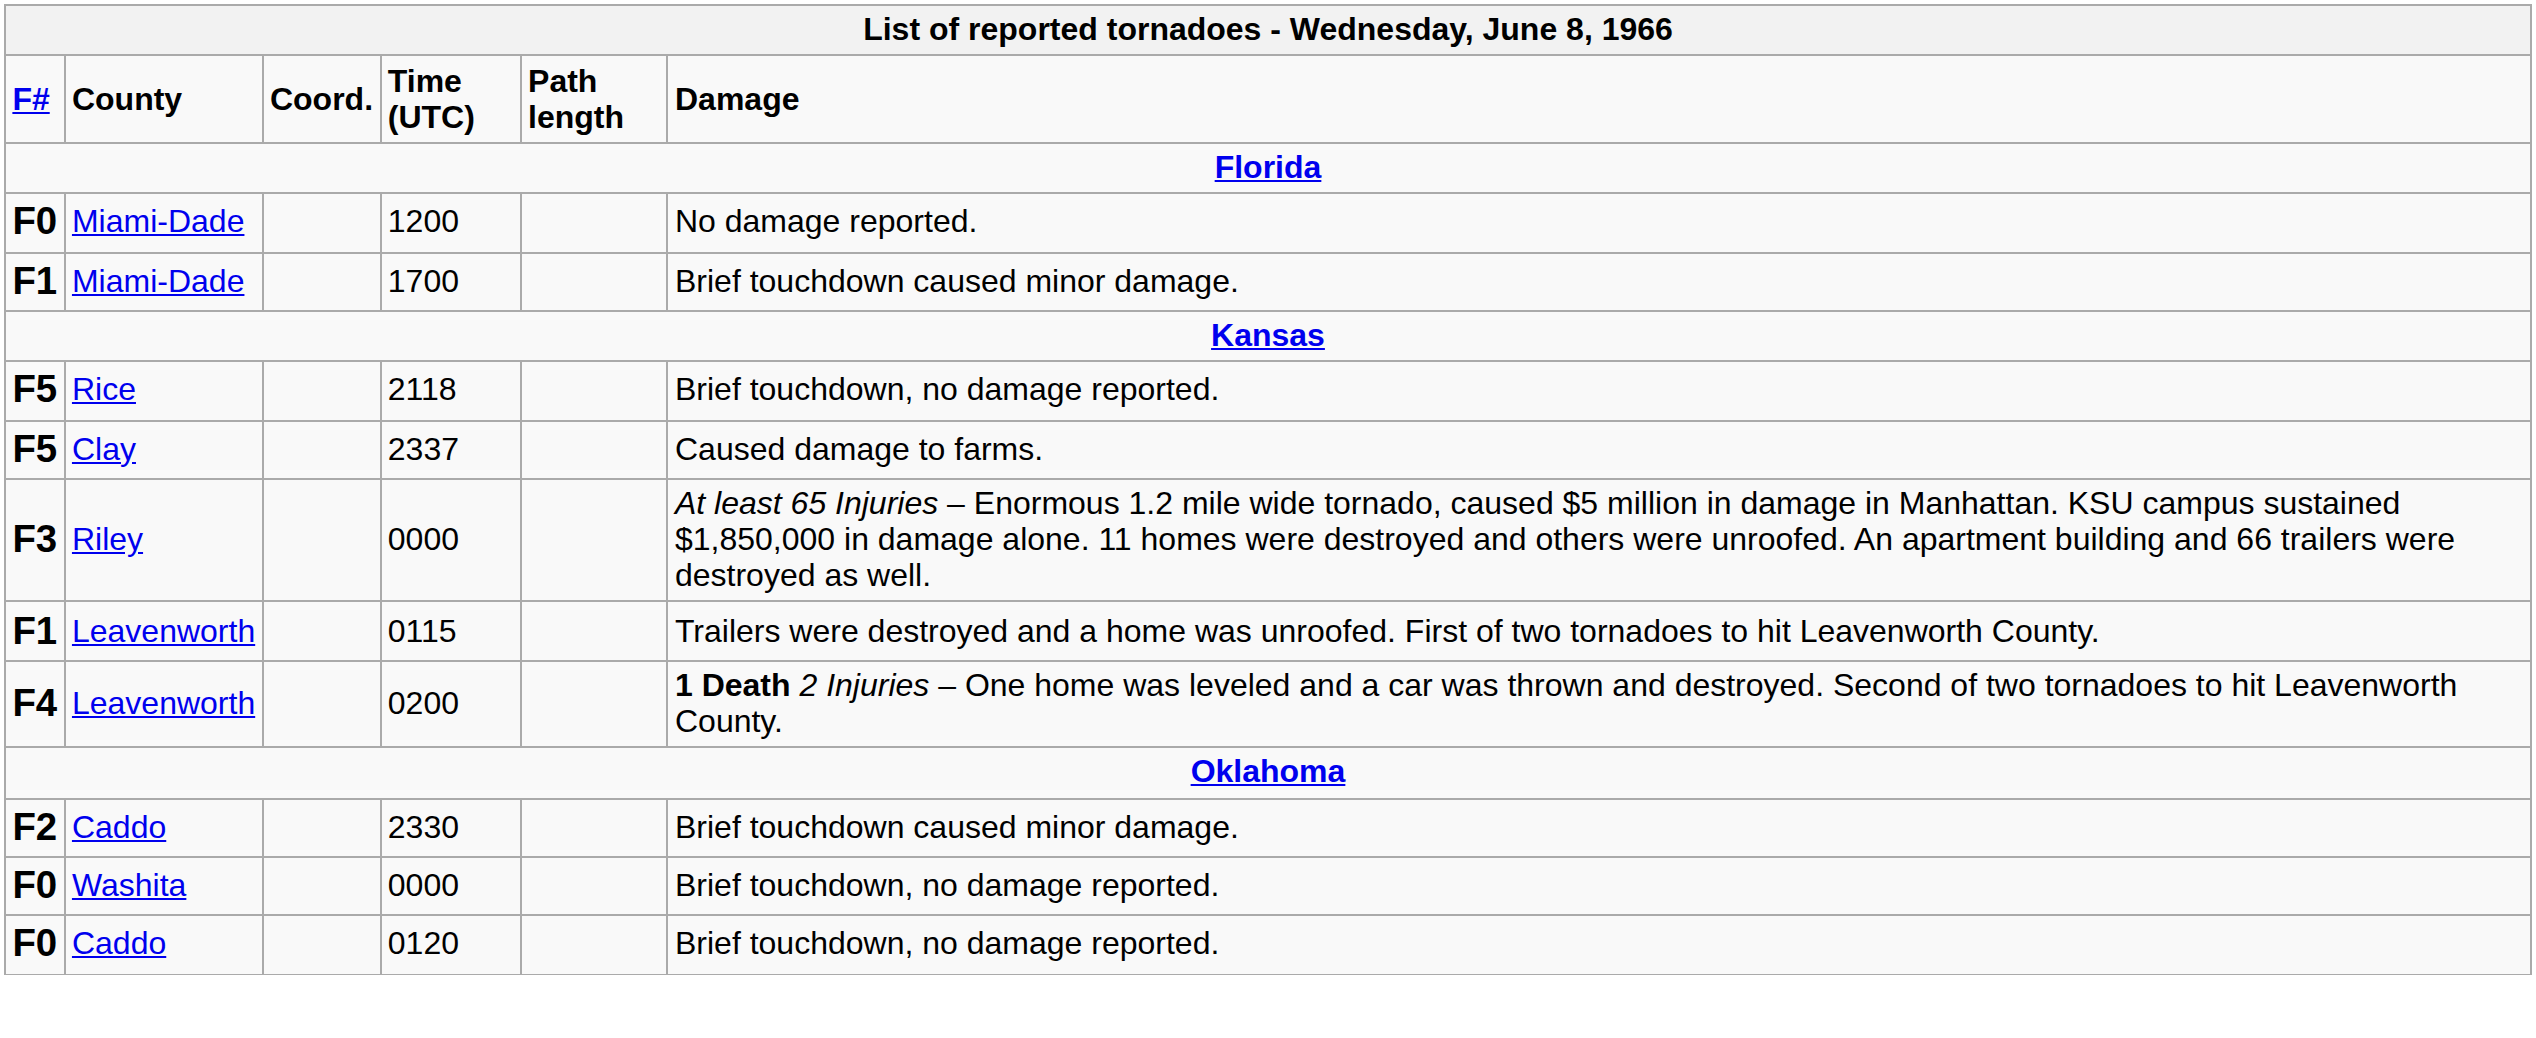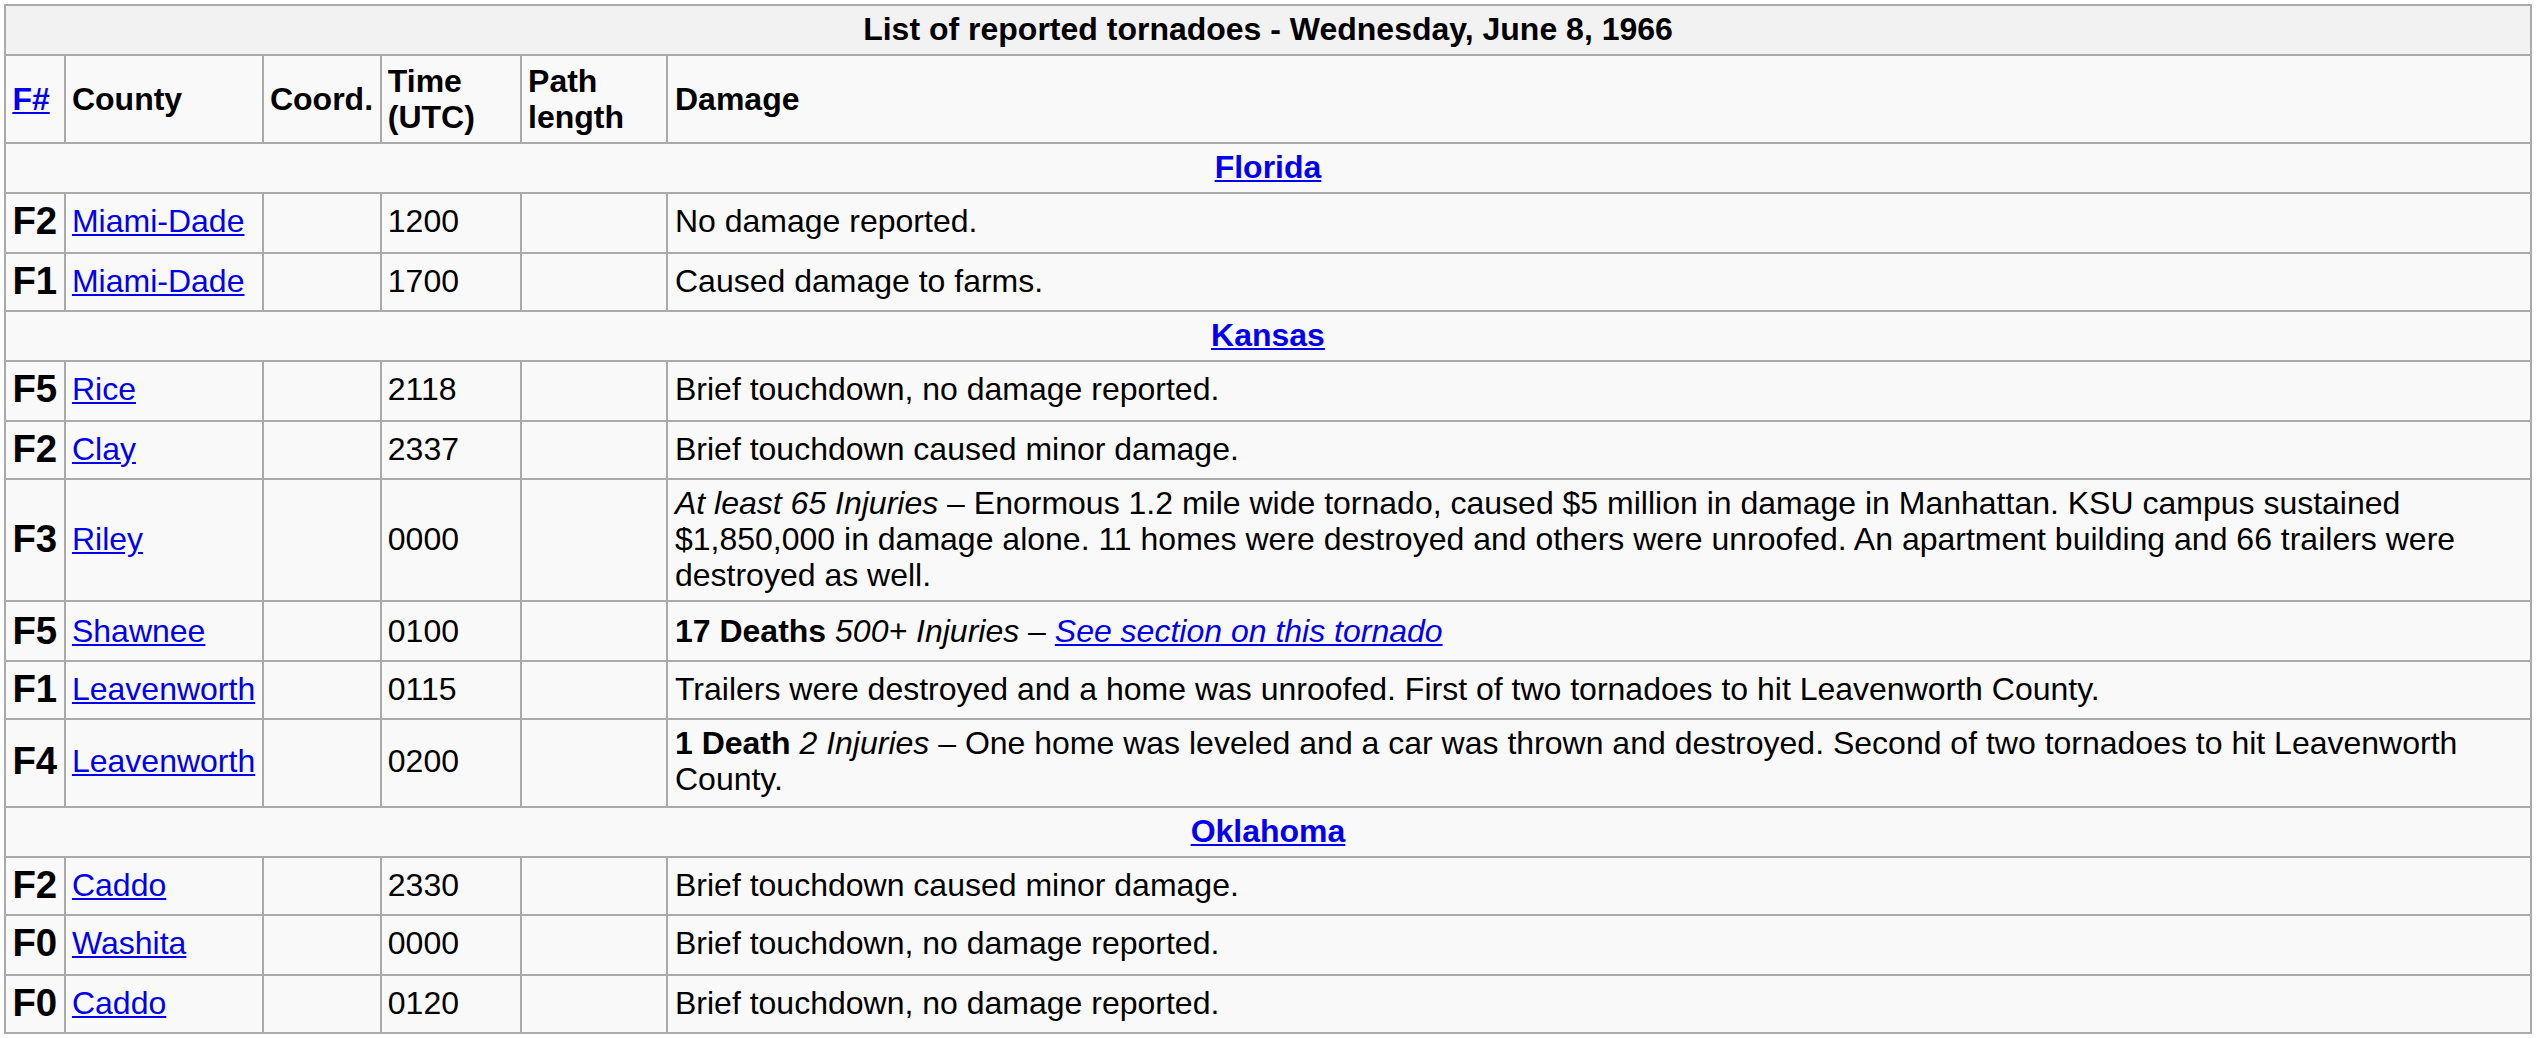1200 | F#: F0 -> F2
1700 | Damage: Brief touchdown caused minor damage. -> Caused damage to farms.
2337 | F#: F5 -> F2
2337 | Damage: Caused damage to farms. -> Brief touchdown caused minor damage.
+ row: F5 | Shawnee | 0100 | 17 Deaths 500+ Injuries – See section on this tornado
